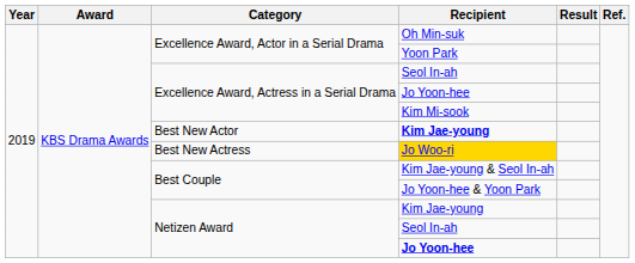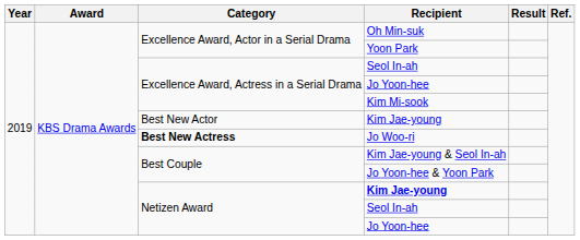Best New Actor / Kim Jae-young | Recipient: bold -> normal
Jo Woo-ri | Category: normal -> bold
Jo Woo-ri | Recipient: gold background -> no background
Netizen Award / Kim Jae-young | Recipient: normal -> bold
Netizen Award / Jo Yoon-hee | Recipient: bold -> normal
